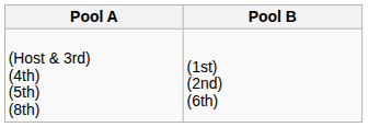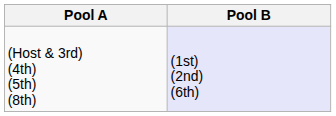(Host & 3rd) (4th) (5th) (8th) | Pool B: no background -> lavender background
